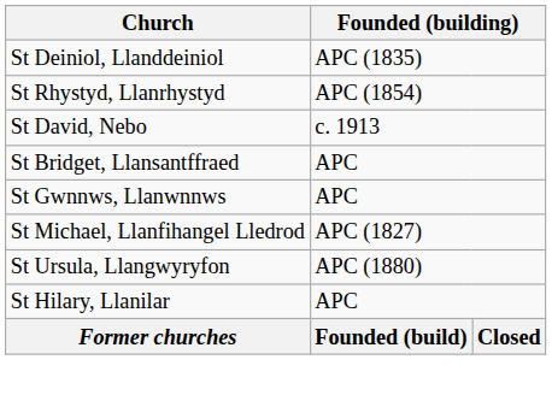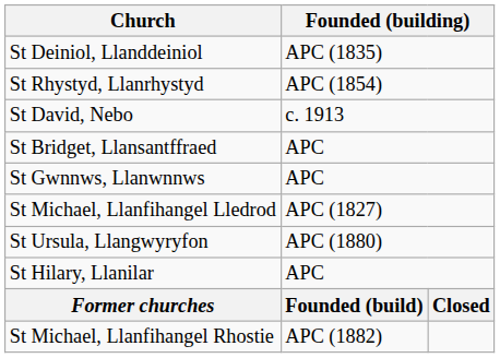+ row: St Michael, Llanfihangel Rhostie | APC (1882)
